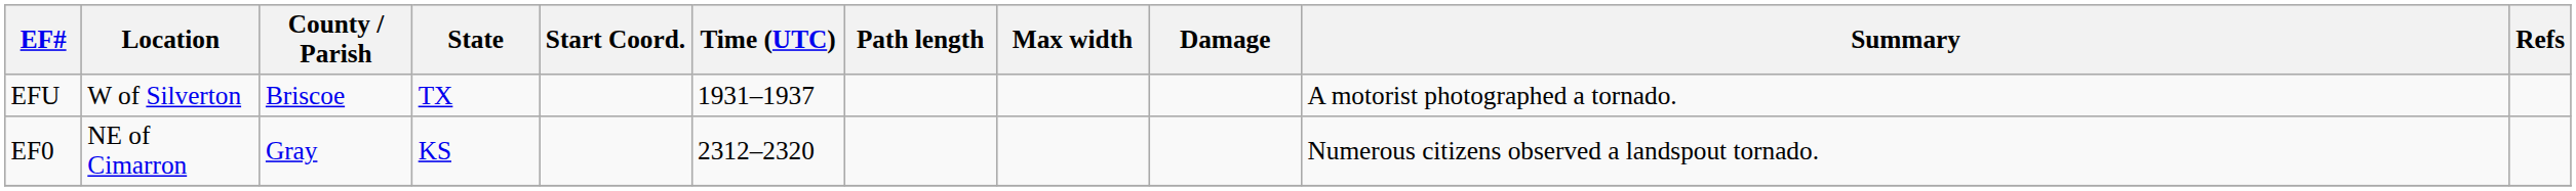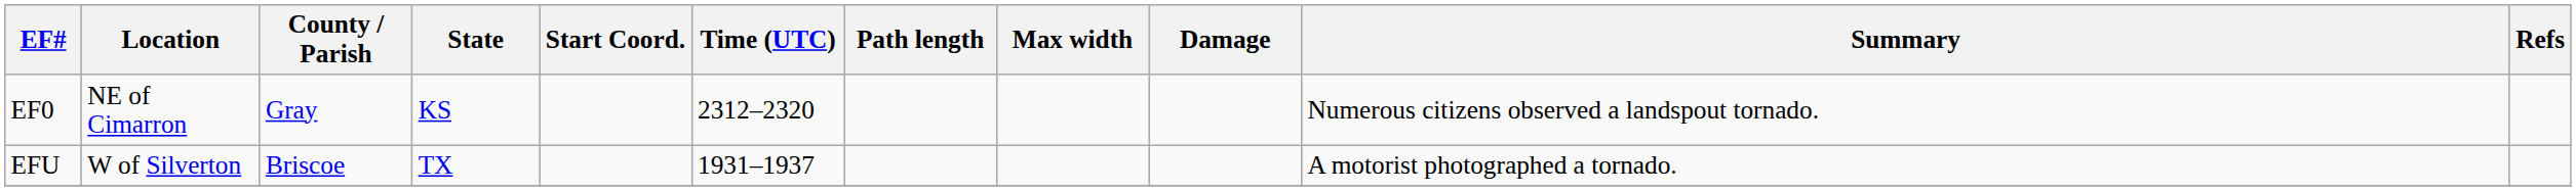rows swapped: EFU <-> EF0
